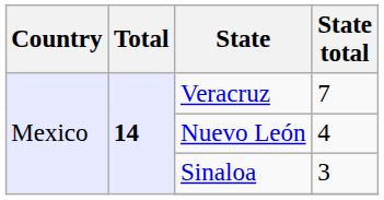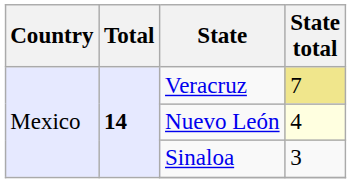Veracruz | State total: no background -> khaki background
Nuevo León | State total: no background -> lightyellow background
